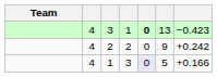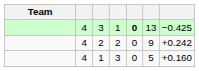row 2 | column 7: −0.423 -> −0.425
row 4 | column 5: lavender background -> no background
row 4 | column 7: +0.166 -> +0.160
